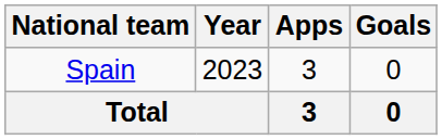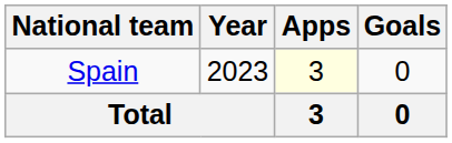Spain | Apps: no background -> lightyellow background
